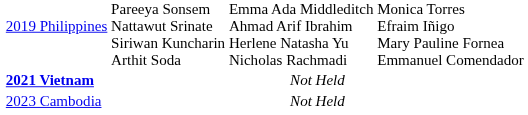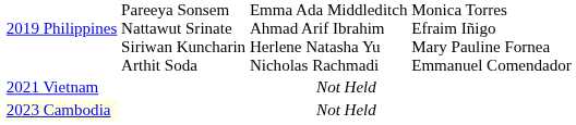2021 Vietnam | column 1: bold -> normal
2023 Cambodia | column 1: no background -> lightyellow background
